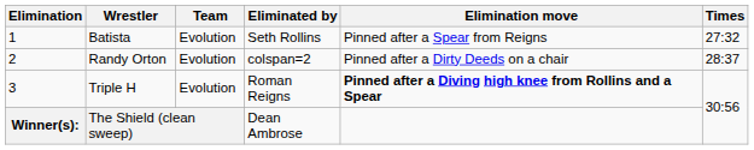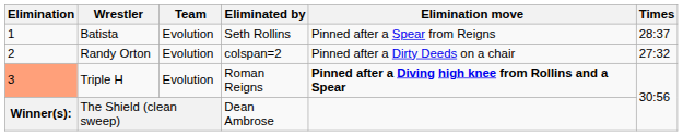Batista | Times: 27:32 -> 28:37
Randy Orton | Times: 28:37 -> 27:32
Triple H | Elimination: no background -> lightsalmon background
